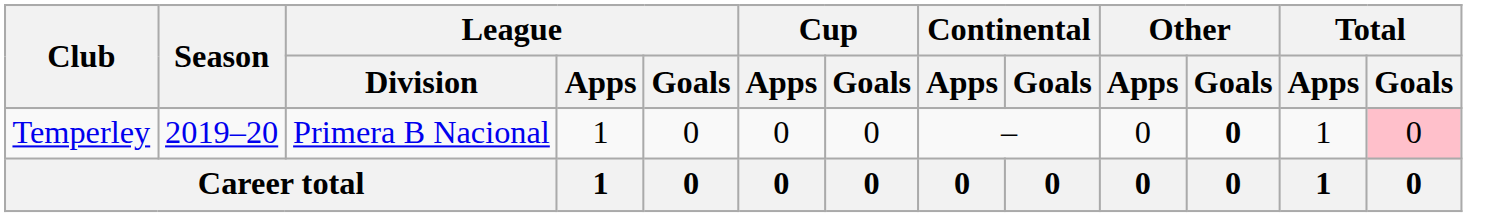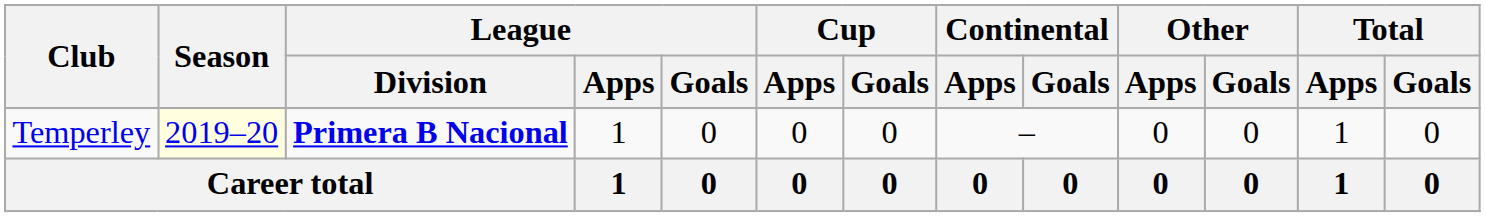Temperley | Season: no background -> lightyellow background
Temperley | League / Division: normal -> bold
Temperley | Other / Goals: bold -> normal
Temperley | Total / Goals: pink background -> no background
